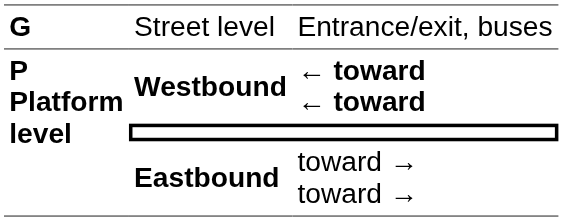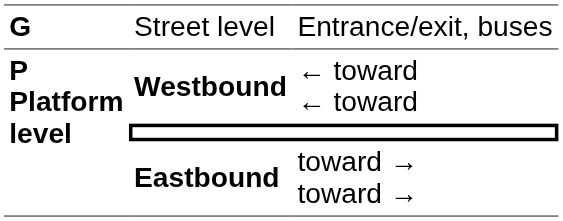Westbound | column 3: bold -> normal
